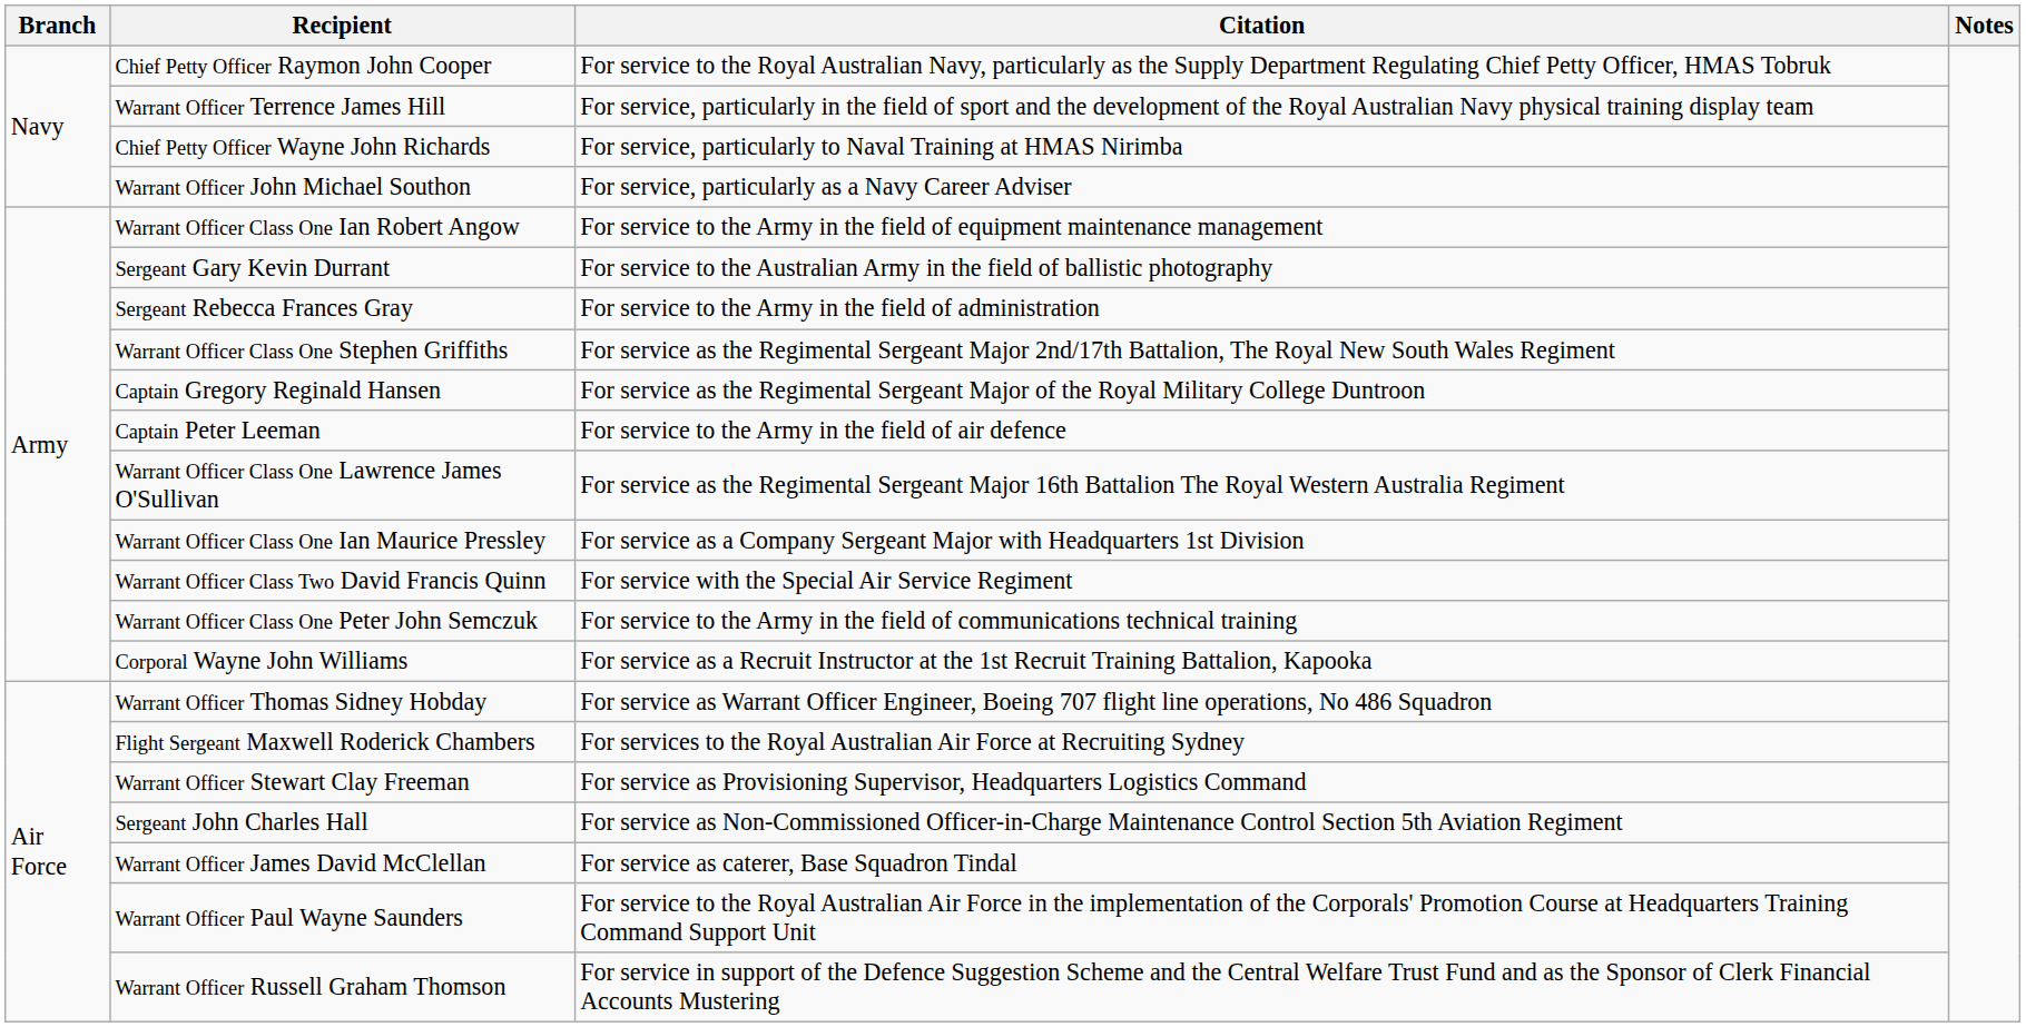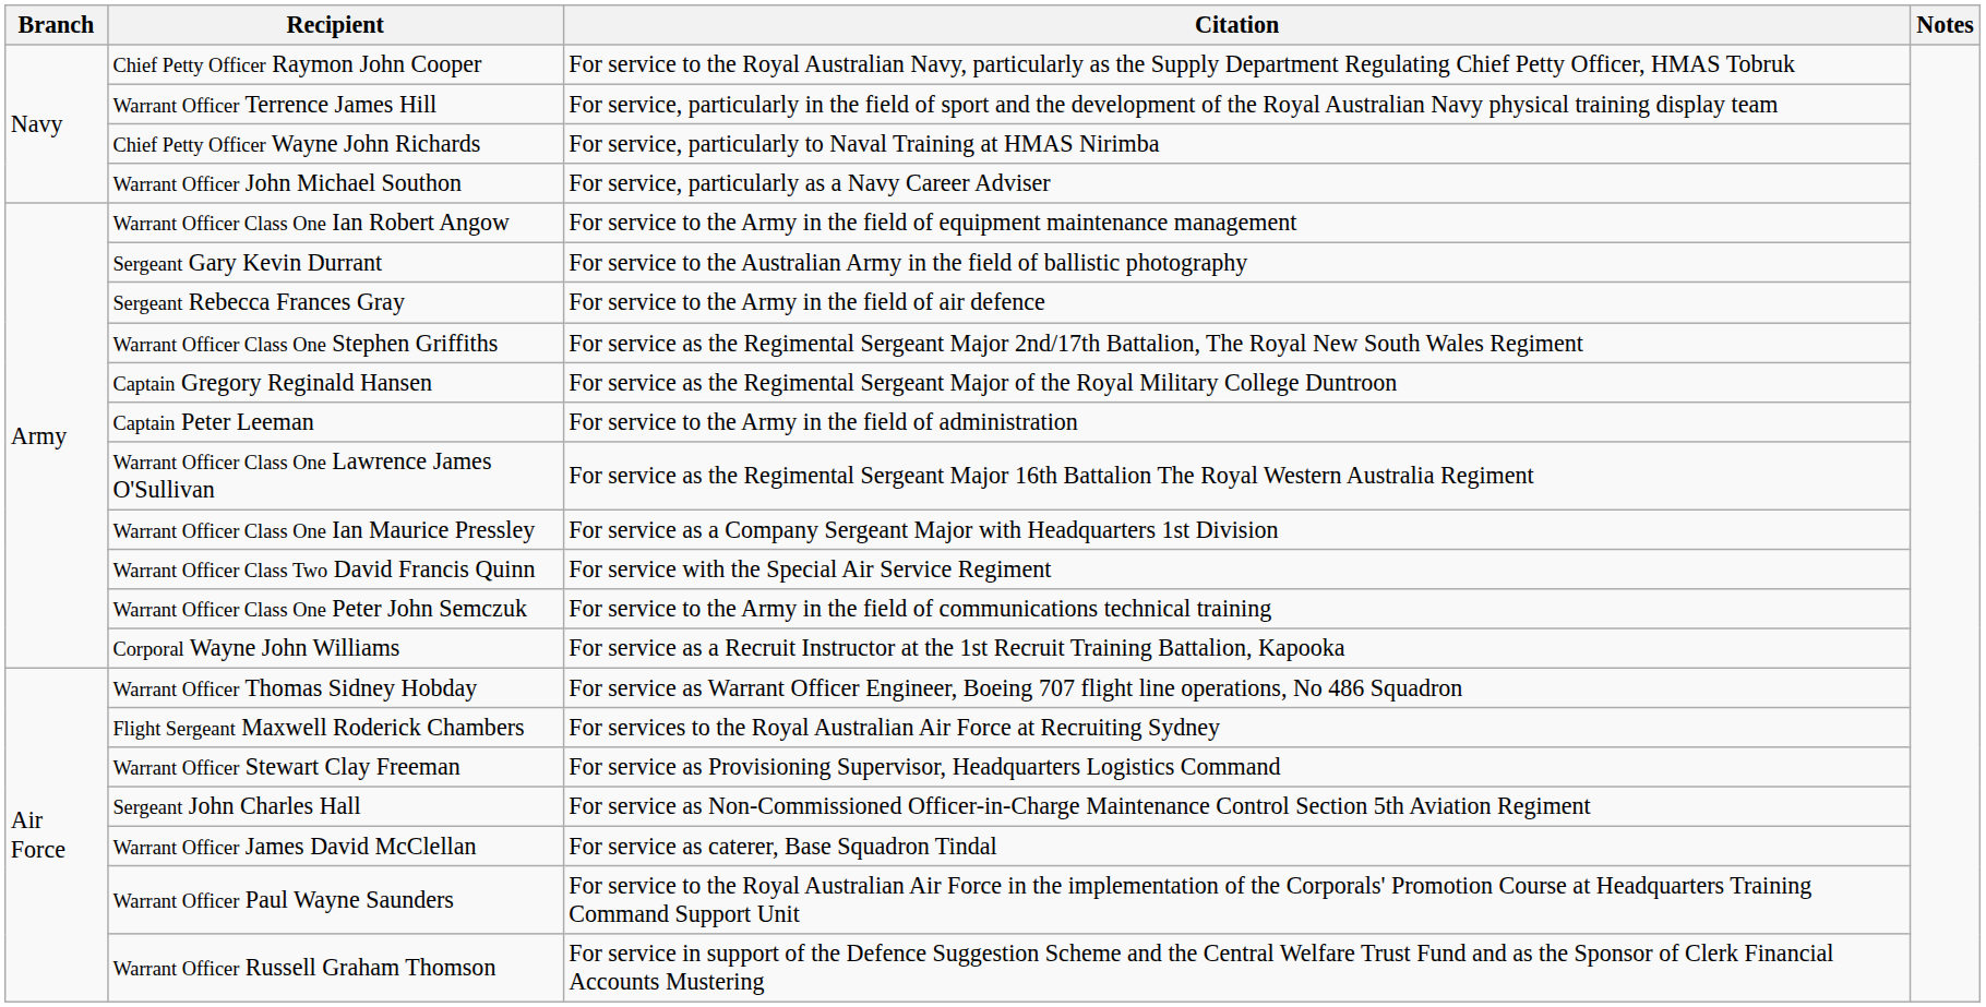Sergeant Rebecca Frances Gray | Citation: For service to the Army in the field of administration -> For service to the Army in the field of air defence
Captain Peter Leeman | Citation: For service to the Army in the field of air defence -> For service to the Army in the field of administration
